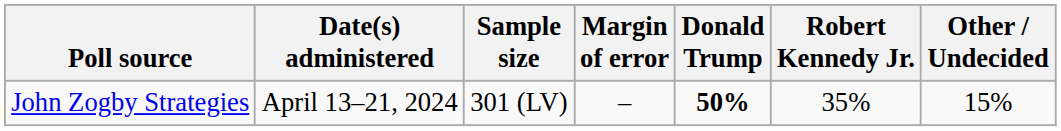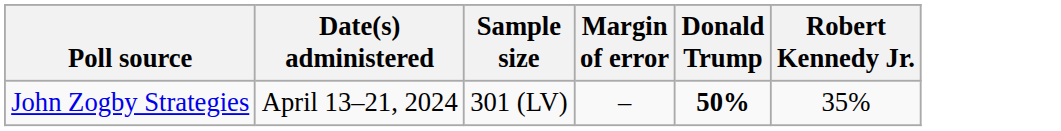- column: Other / Undecided | 15%
